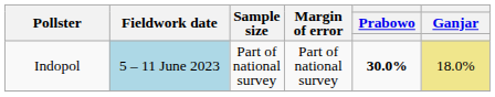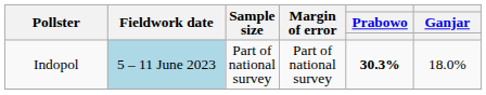Indopol | Prabowo: 30.0% -> 30.3%
Indopol | Ganjar: khaki background -> no background
